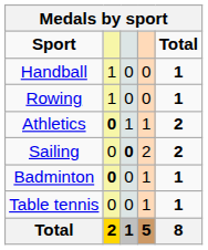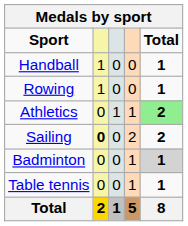Athletics | column 2: bold -> normal
Athletics | Total: no background -> lightgreen background
Sailing | column 2: normal -> bold
Sailing | column 3: bold -> normal
Badminton | column 2: bold -> normal
Badminton | Total: no background -> lightgrey background
